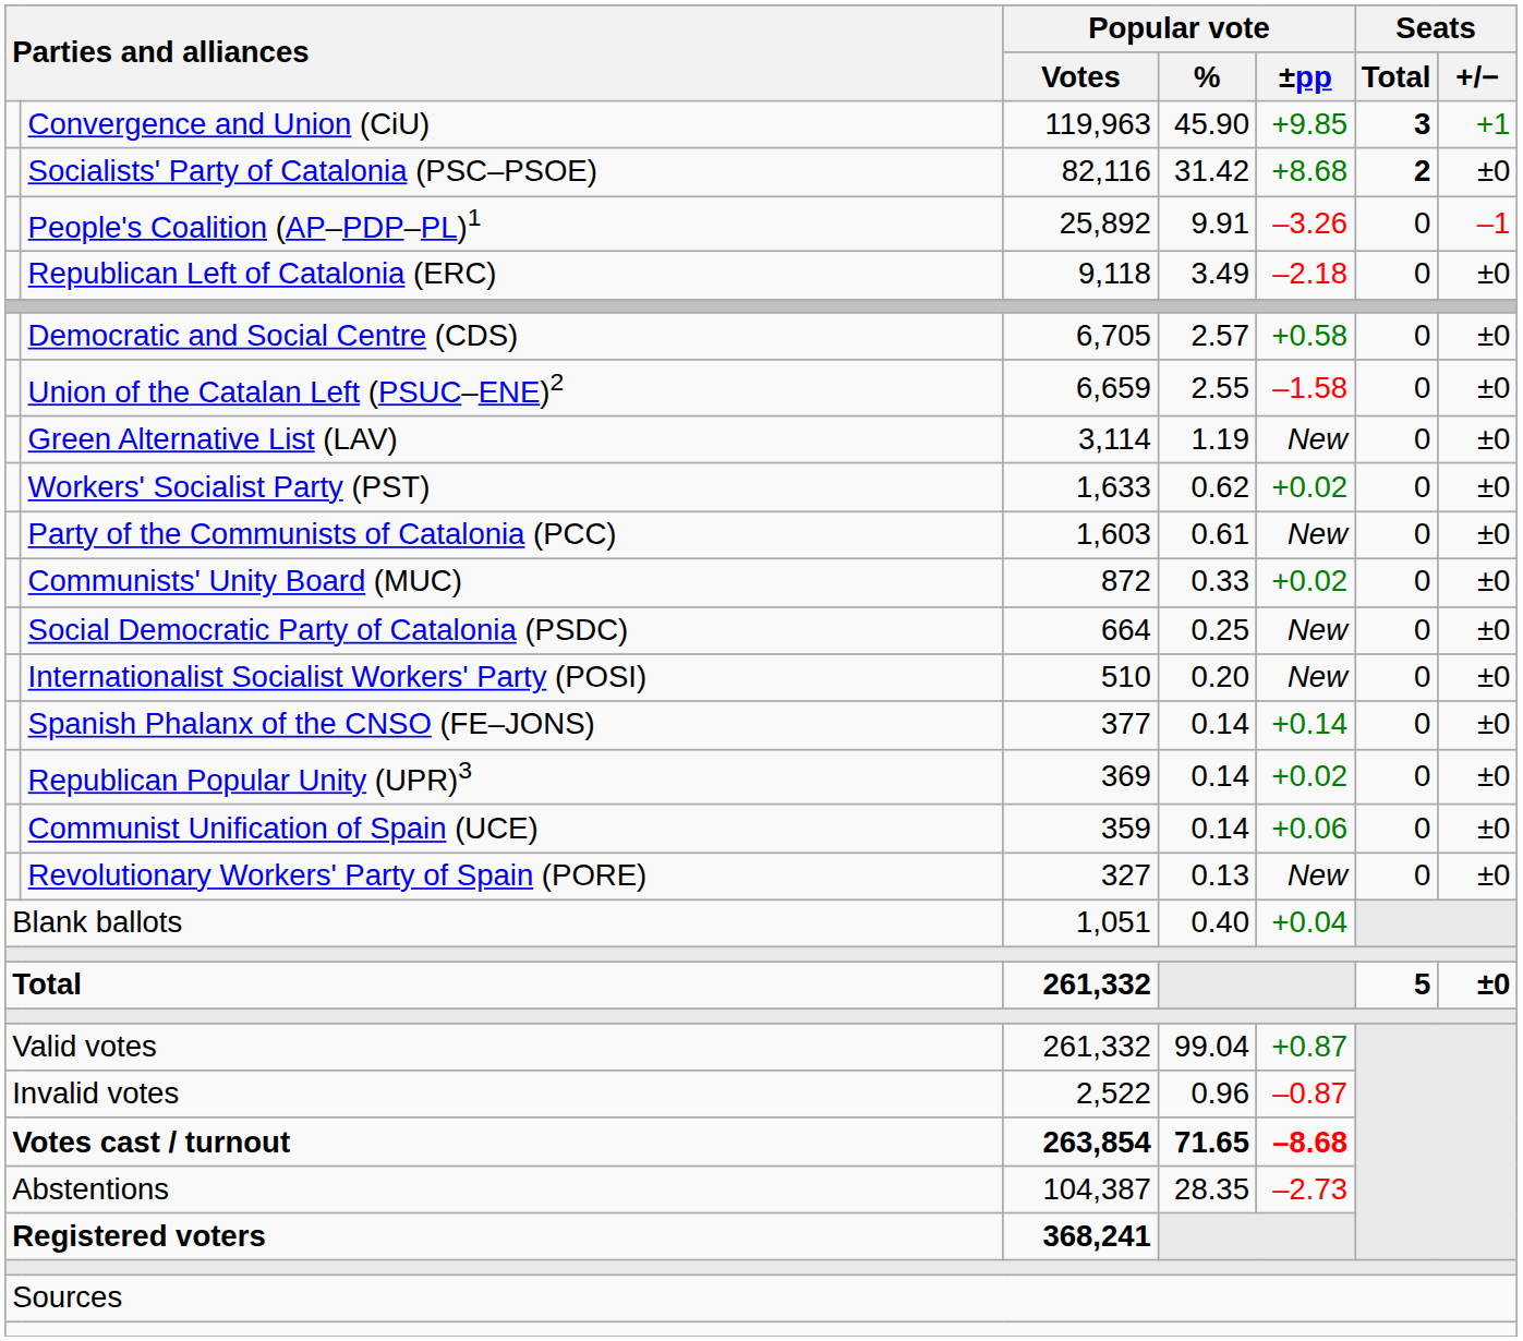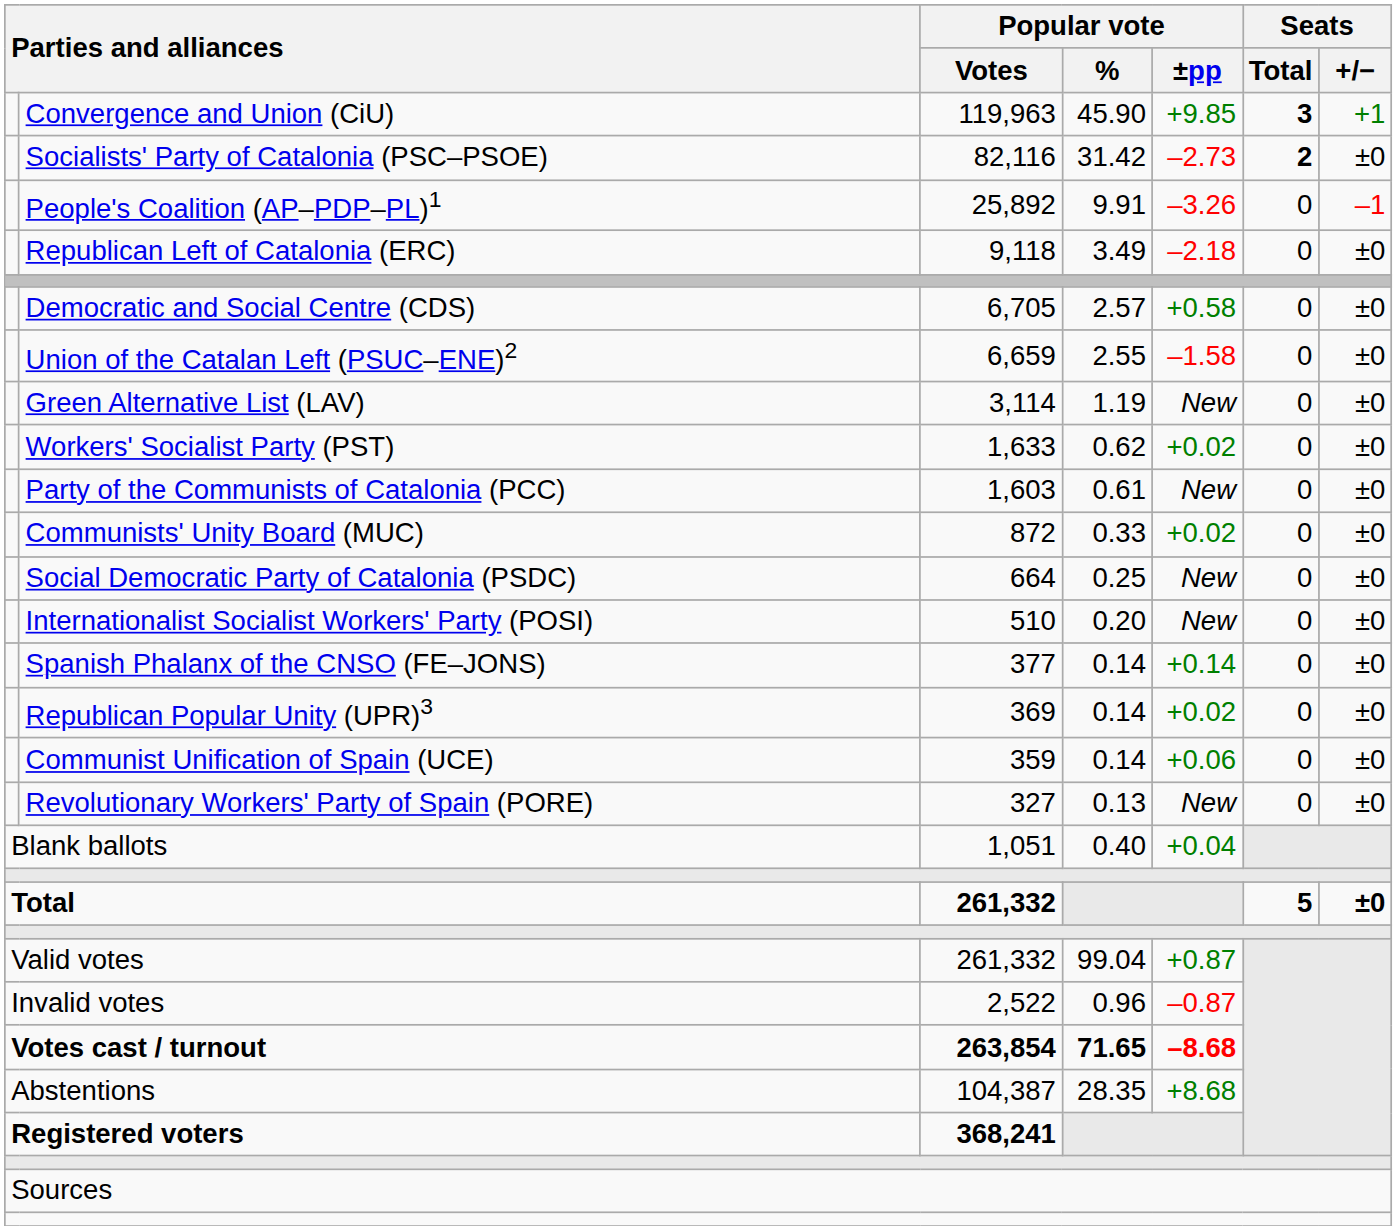Socialists' Party of Catalonia (PSC–PSOE) | Popular vote / ±pp: +8.68 -> –2.73
Abstentions | Popular vote / ±pp: –2.73 -> +8.68
